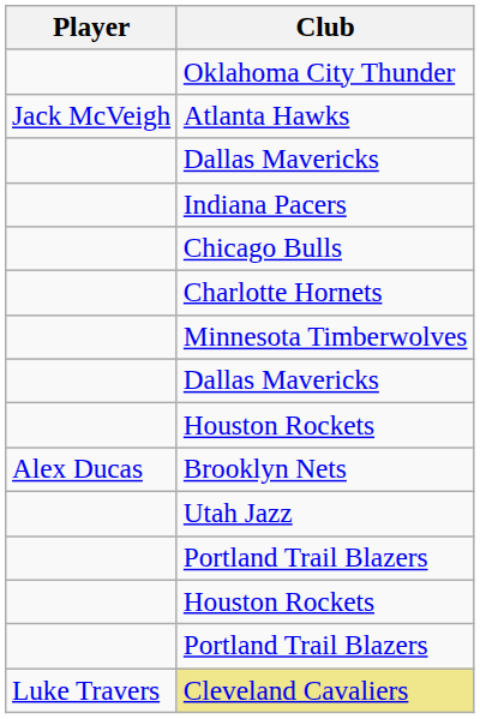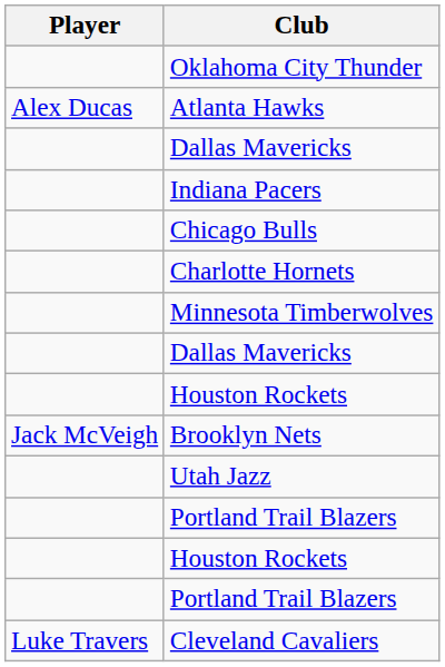row 3 | Player: Jack McVeigh -> Alex Ducas
row 11 | Player: Alex Ducas -> Jack McVeigh
row 16 | Club: khaki background -> no background
